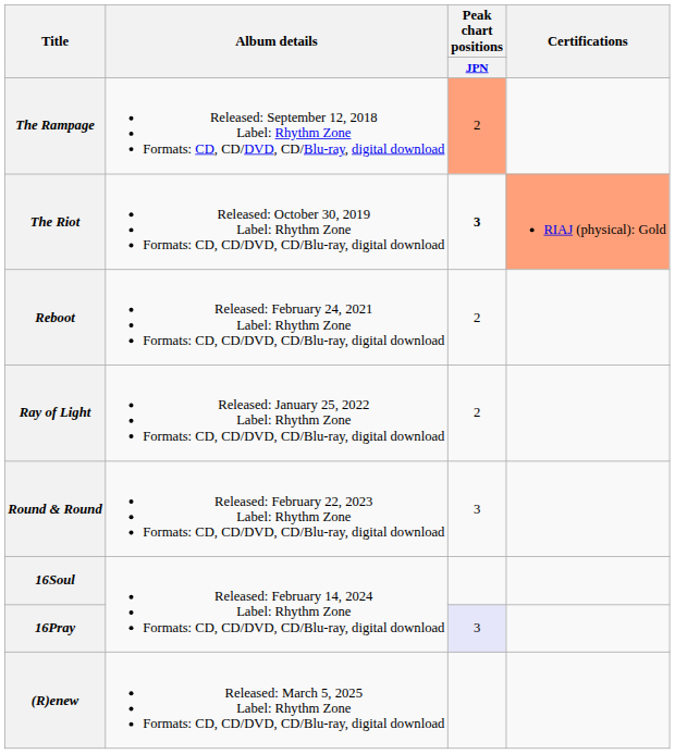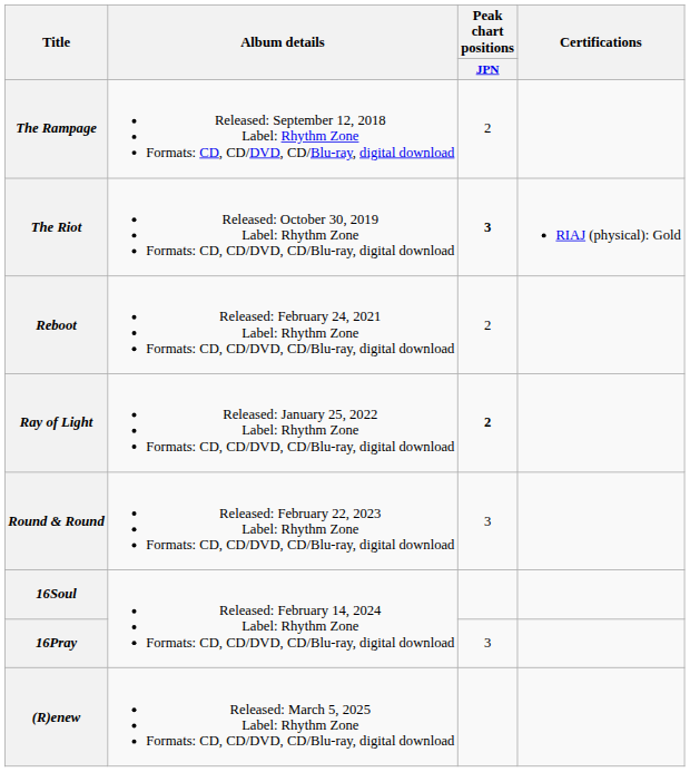The Rampage | Peak chart positions / JPN: lightsalmon background -> no background
The Riot | Certifications: lightsalmon background -> no background
Ray of Light | Peak chart positions / JPN: normal -> bold
16Pray | Peak chart positions / JPN: lavender background -> no background
